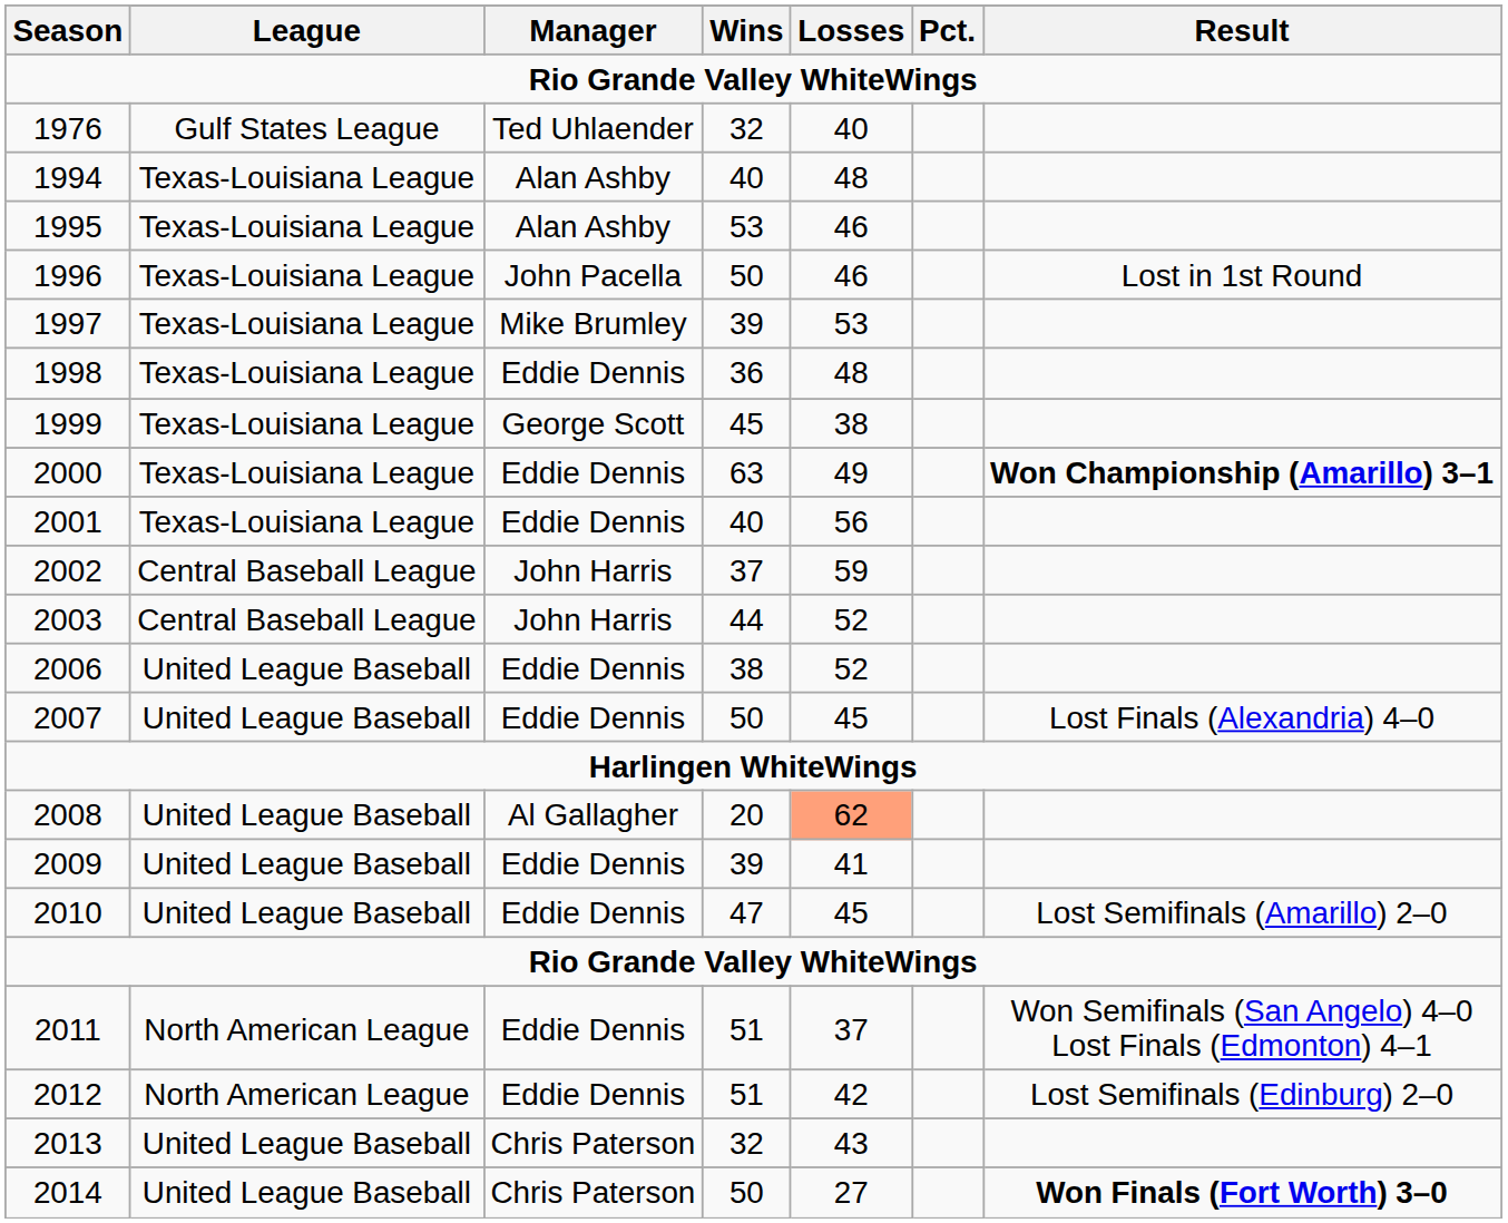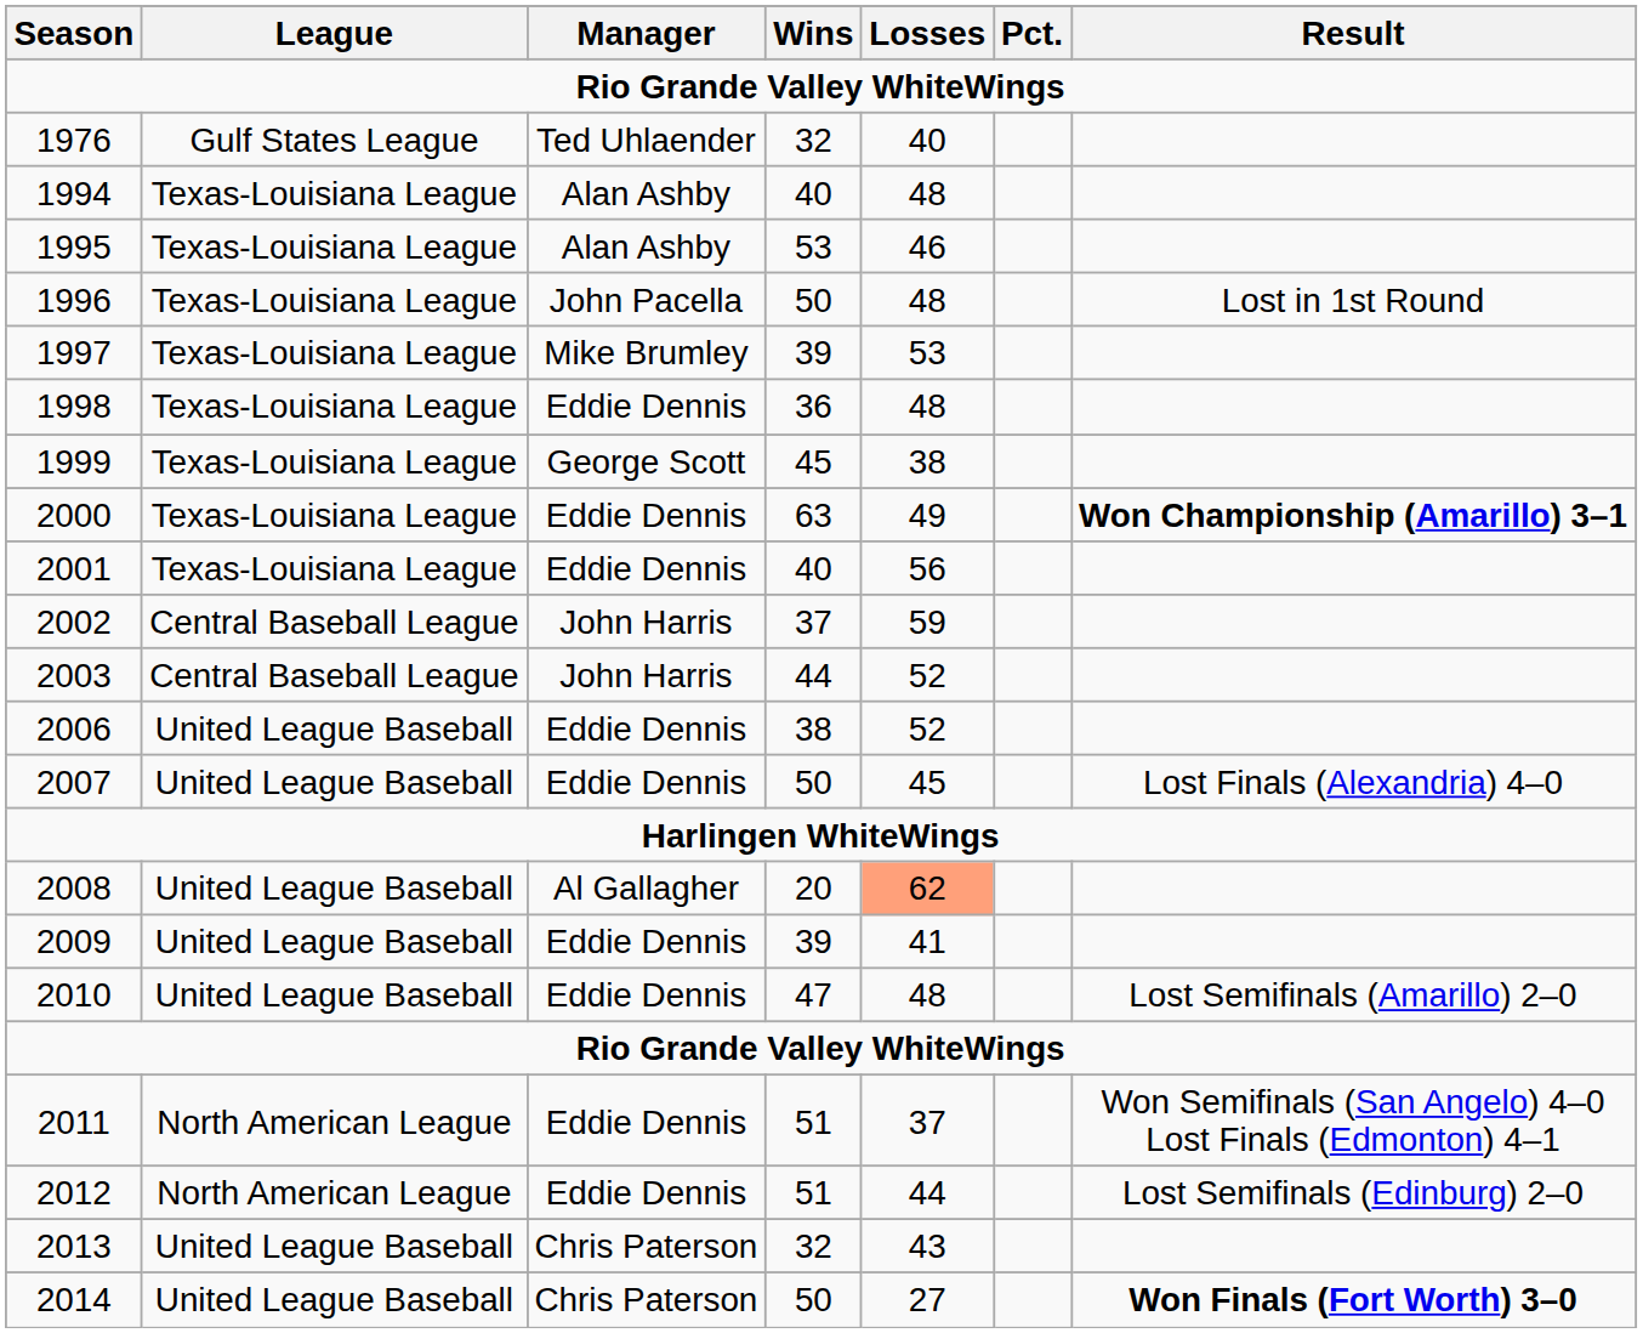1996 | Losses: 46 -> 48
2010 | Losses: 45 -> 48
2012 | Losses: 42 -> 44
